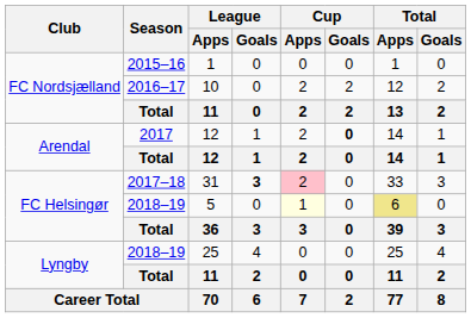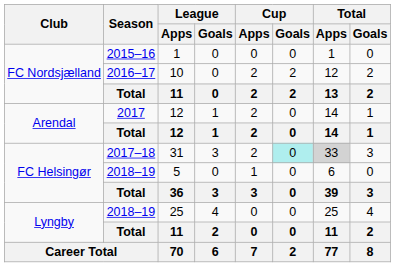2017 / 12 | Cup / Goals: bold -> normal
31 | League / Goals: bold -> normal
31 | Cup / Apps: pink background -> no background
31 | Cup / Goals: no background -> paleturquoise background
31 | Total / Apps: no background -> lightgrey background
5 | Cup / Apps: lightyellow background -> no background
5 | Total / Apps: khaki background -> no background
